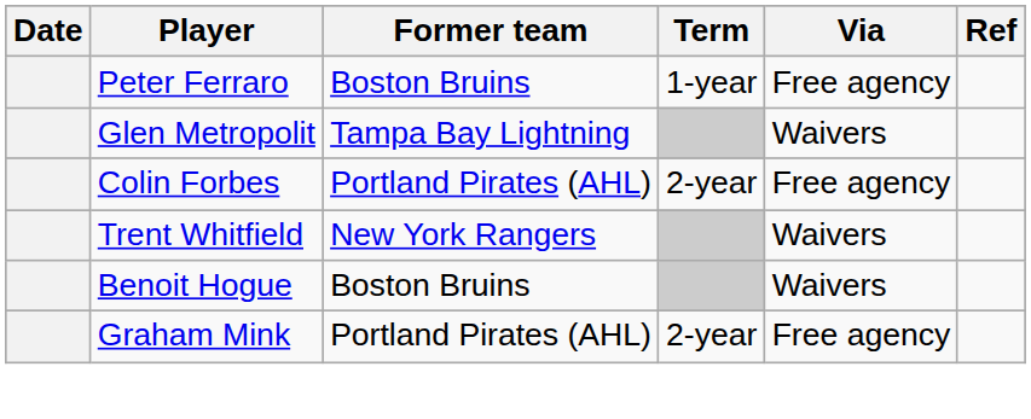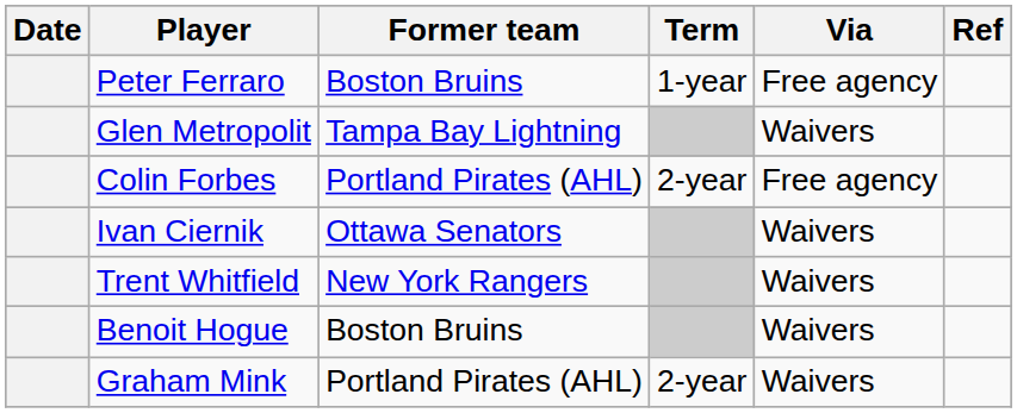+ row: Ivan Ciernik | Ottawa Senators | Waivers
Graham Mink | Via: Free agency -> Waivers
